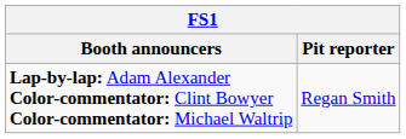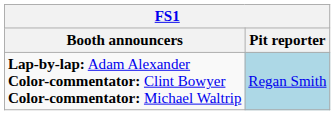row 3 | Pit reporter: no background -> lightblue background
